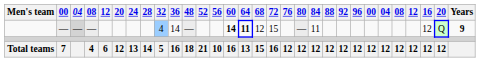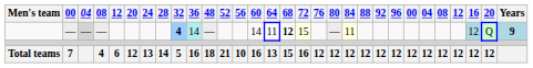row 2 | 32: normal -> bold
row 2 | 36: no background -> paleturquoise background
row 2 | 60: bold -> normal
row 2 | 64: bold -> normal
row 2 | 68: normal -> bold
row 2 | 72: no background -> lightyellow background
row 2 | 84: no background -> lightyellow background
row 2 | 16: no background -> lightblue background
row 2 | Years: no background -> lightblue background
